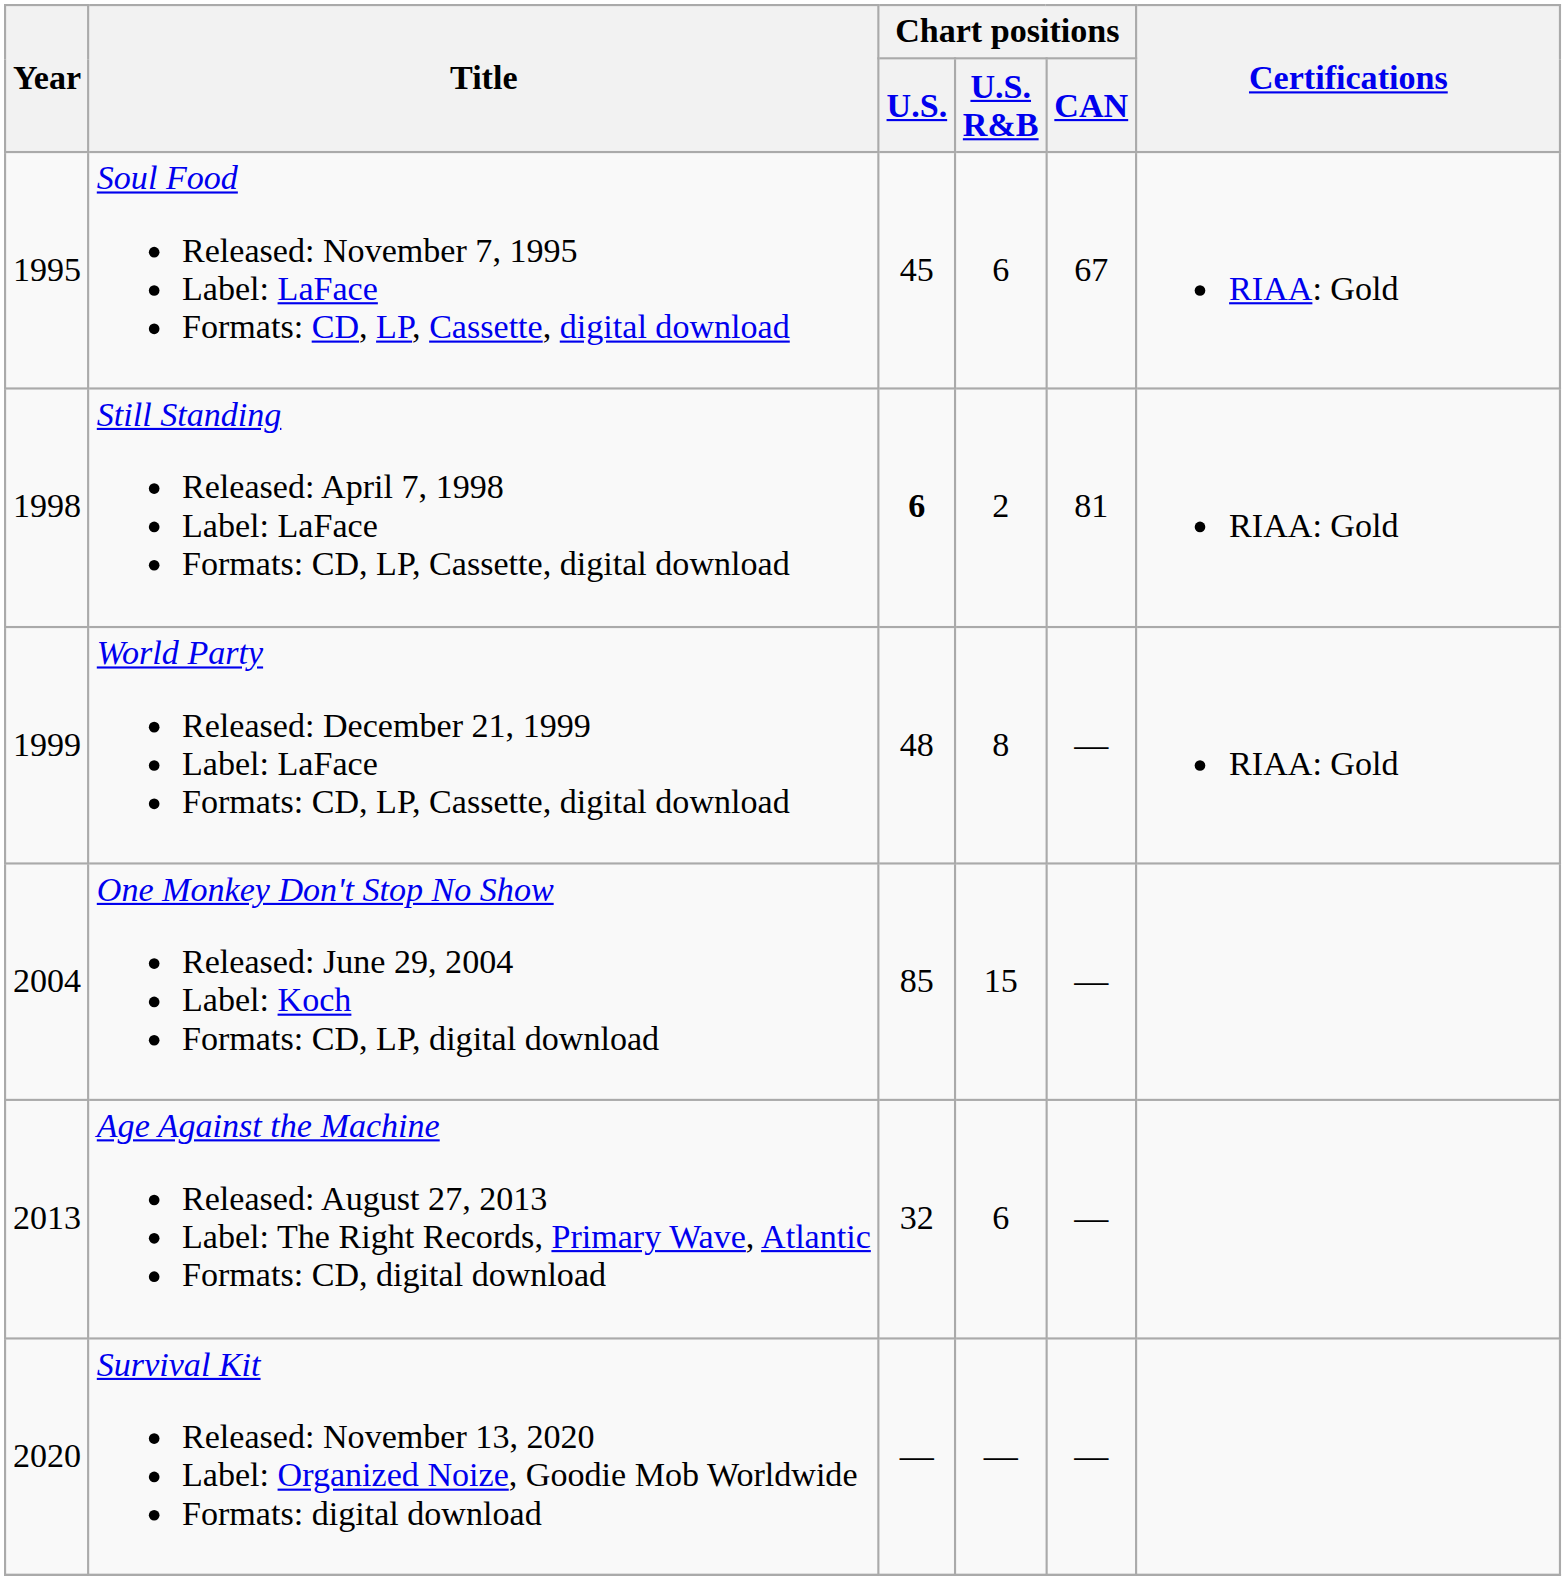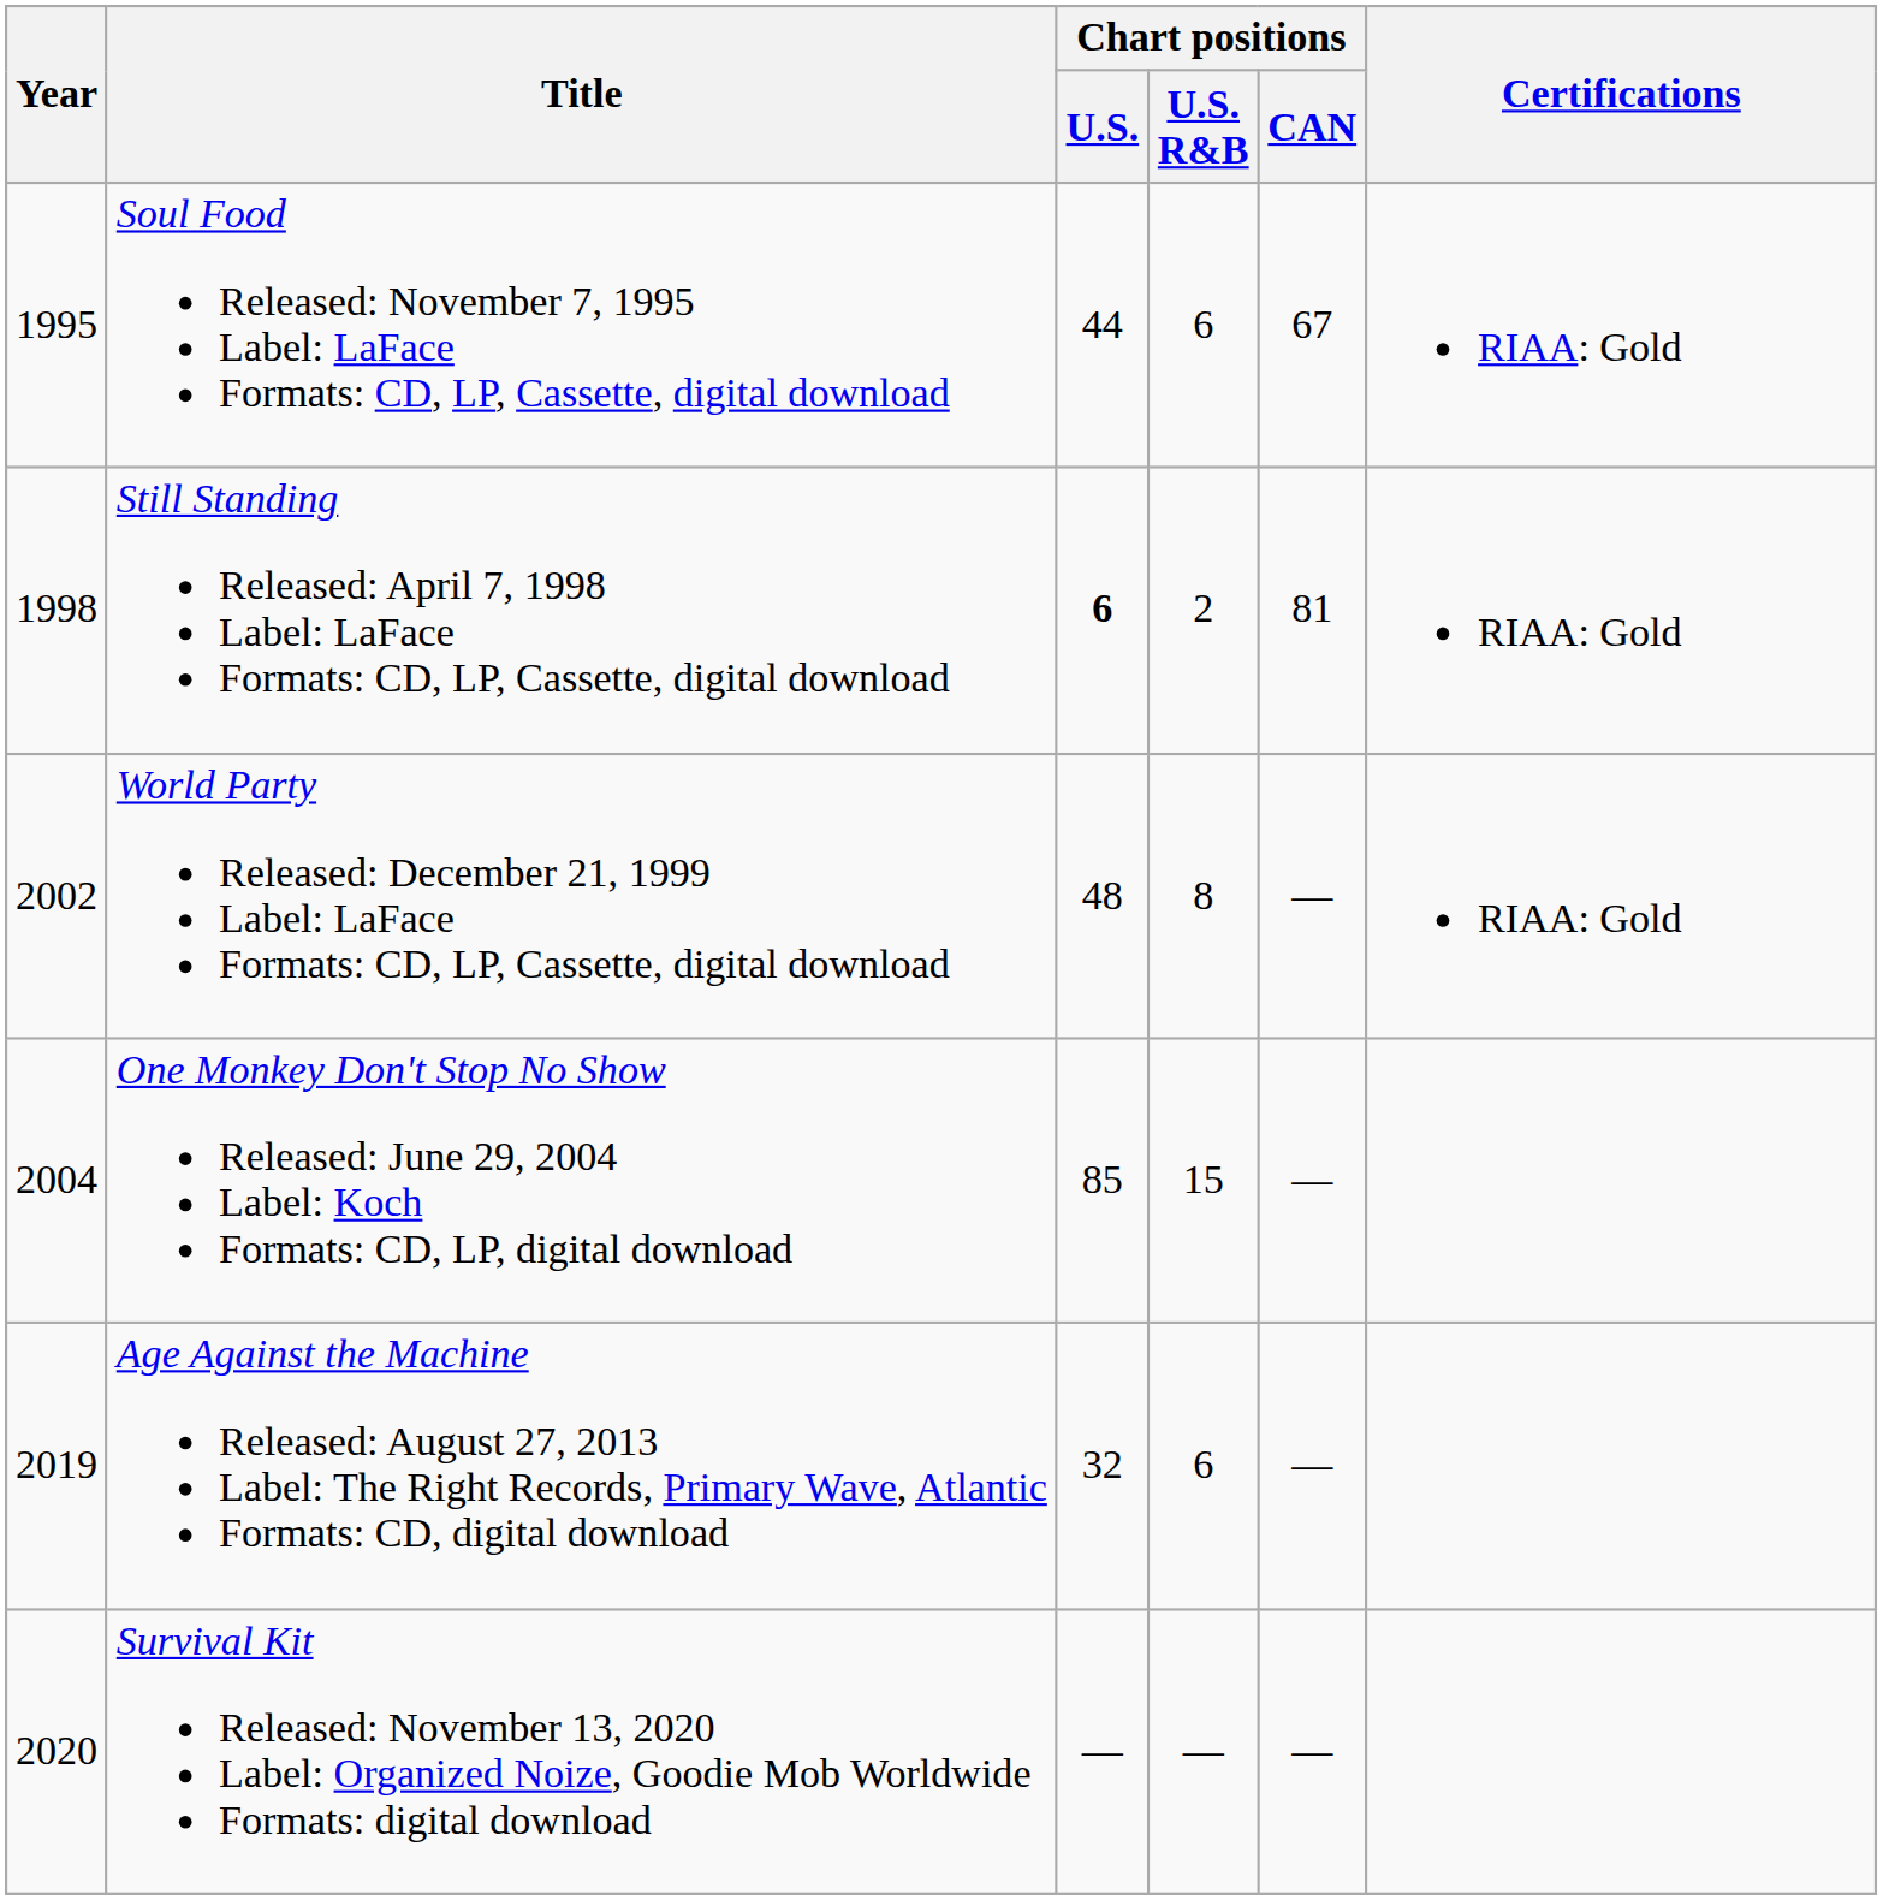row 3 | Chart positions / U.S.: 45 -> 44
row 5 | Year: 1999 -> 2002
row 7 | Year: 2013 -> 2019
